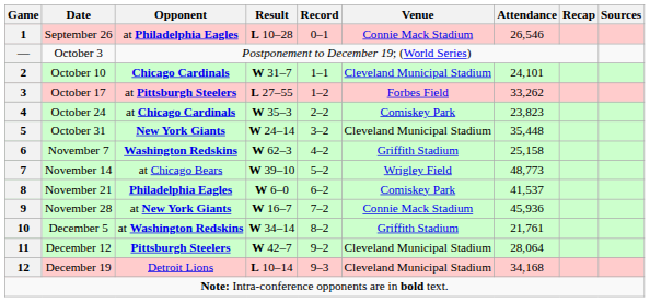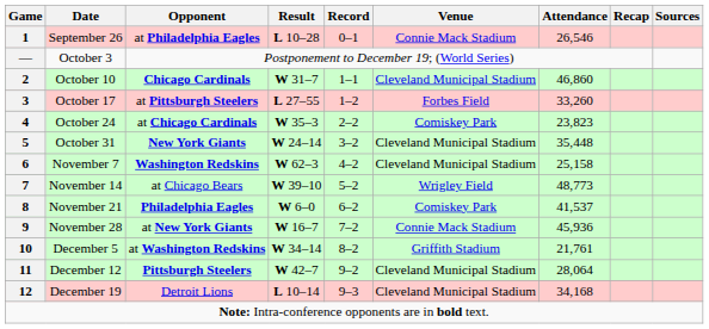2 | Attendance: 24,101 -> 46,860
3 | Attendance: 33,262 -> 33,260
6 | Venue: Griffith Stadium -> Cleveland Municipal Stadium
